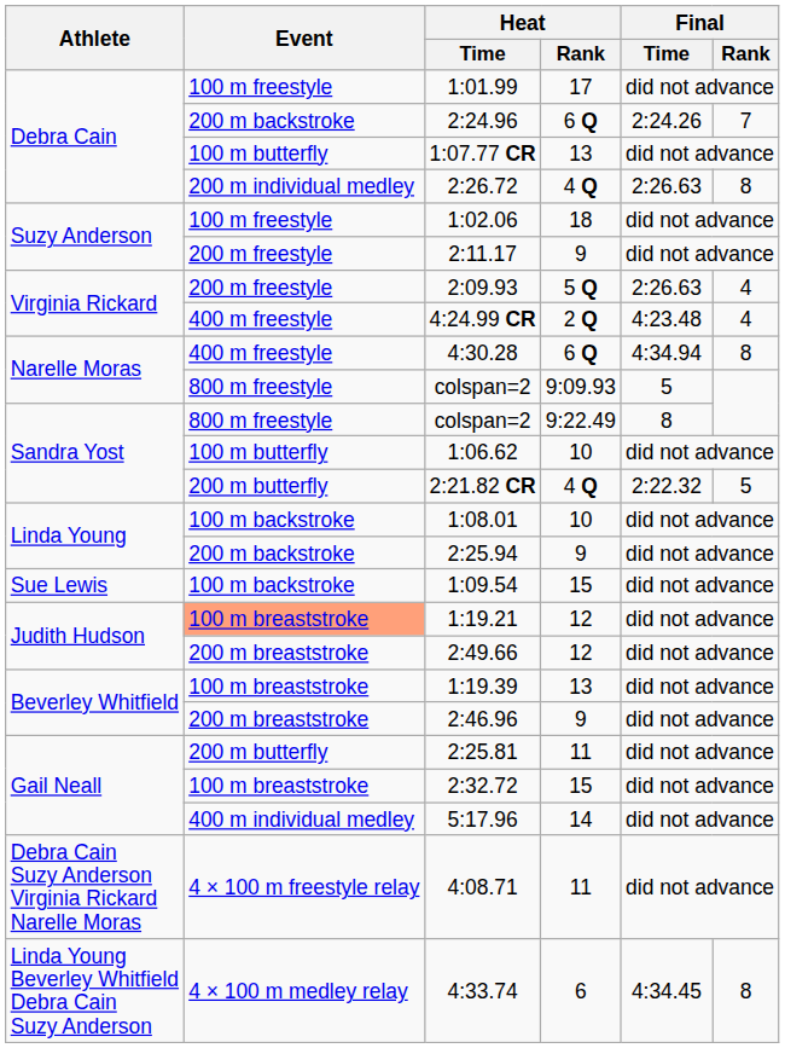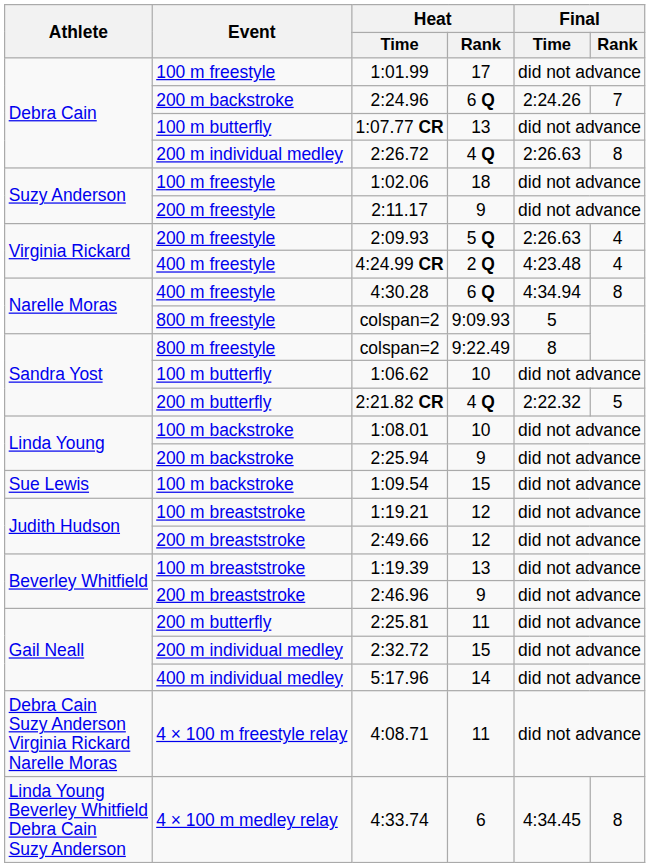1:19.21 | Event: lightsalmon background -> no background
2:32.72 | Event: 100 m breaststroke -> 200 m individual medley
